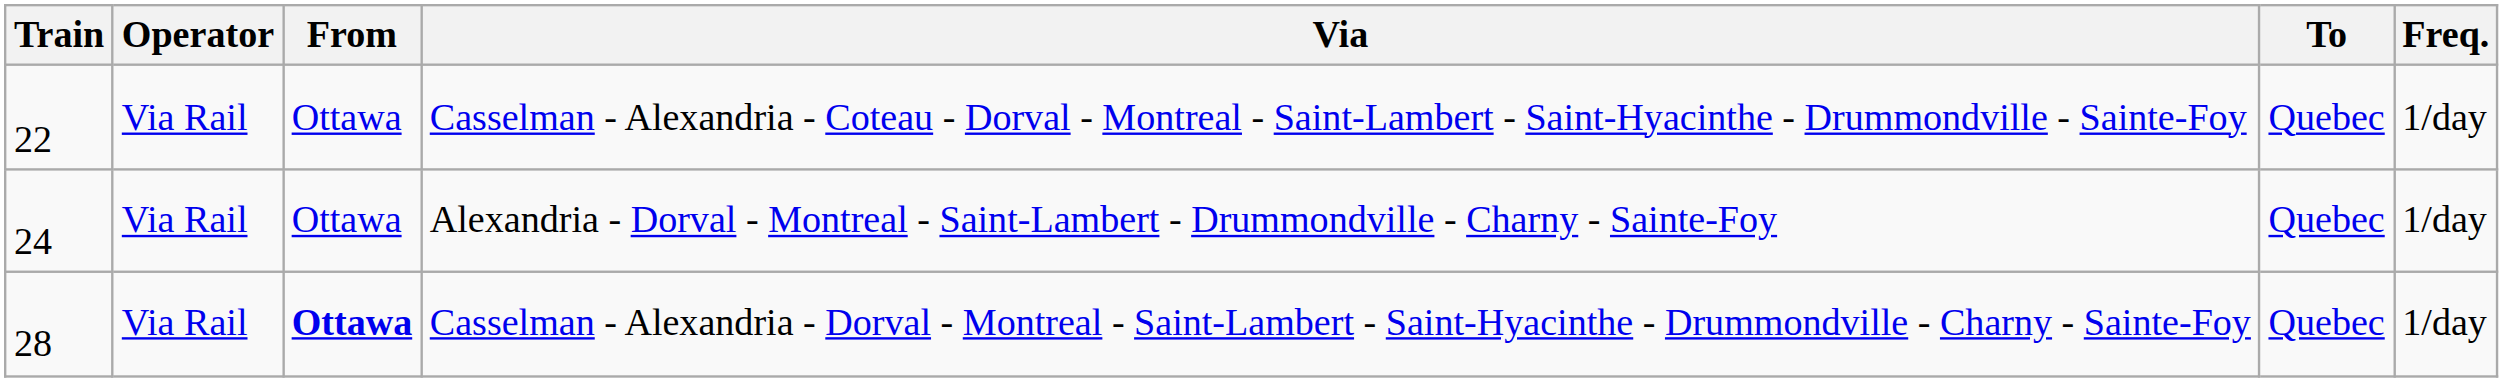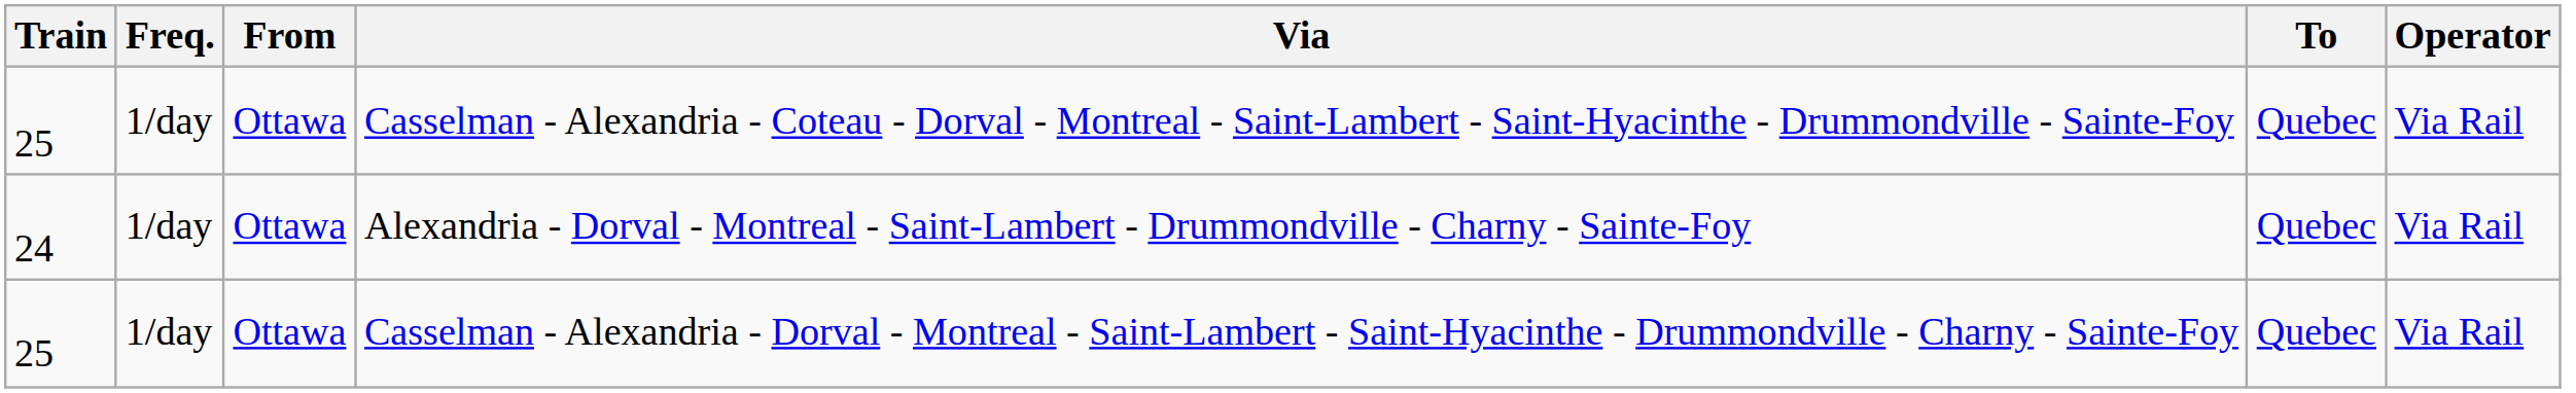columns swapped: Operator <-> Freq.
row 2 | Train: 22 -> 25
row 4 | Train: 28 -> 25
row 4 | From: bold -> normal
